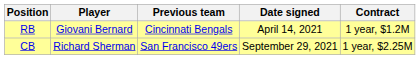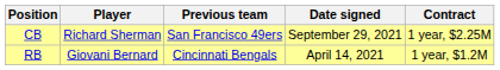rows swapped: RB <-> CB
